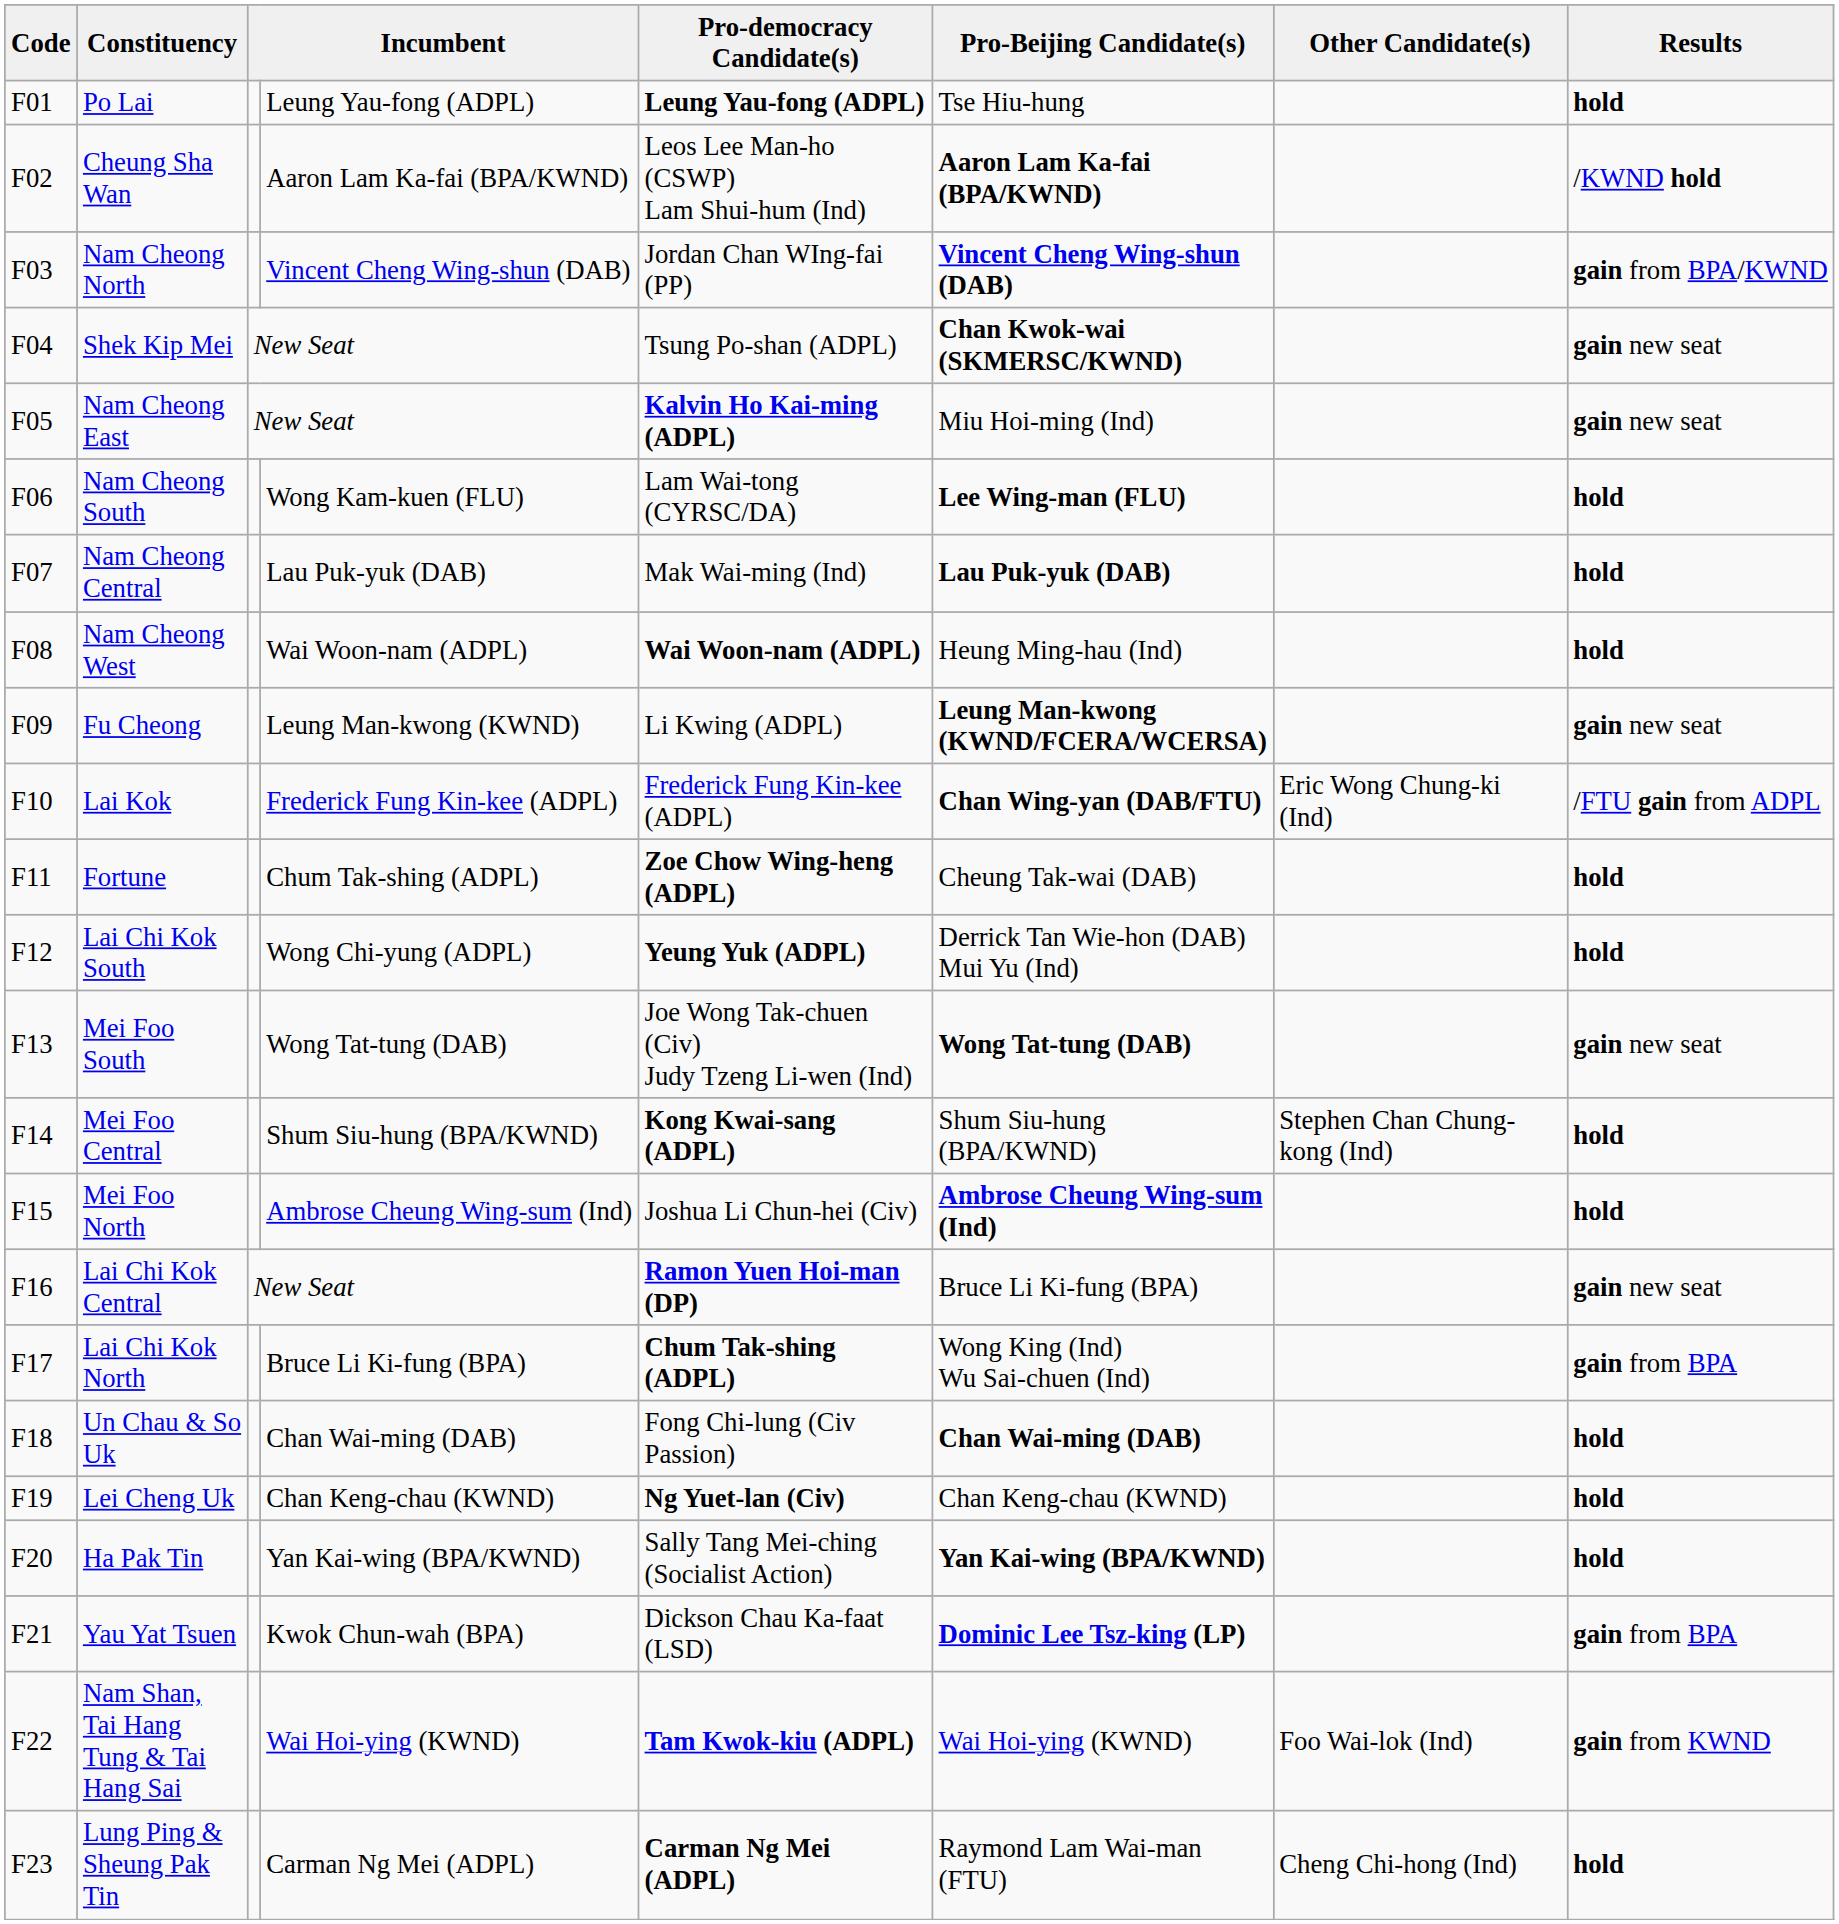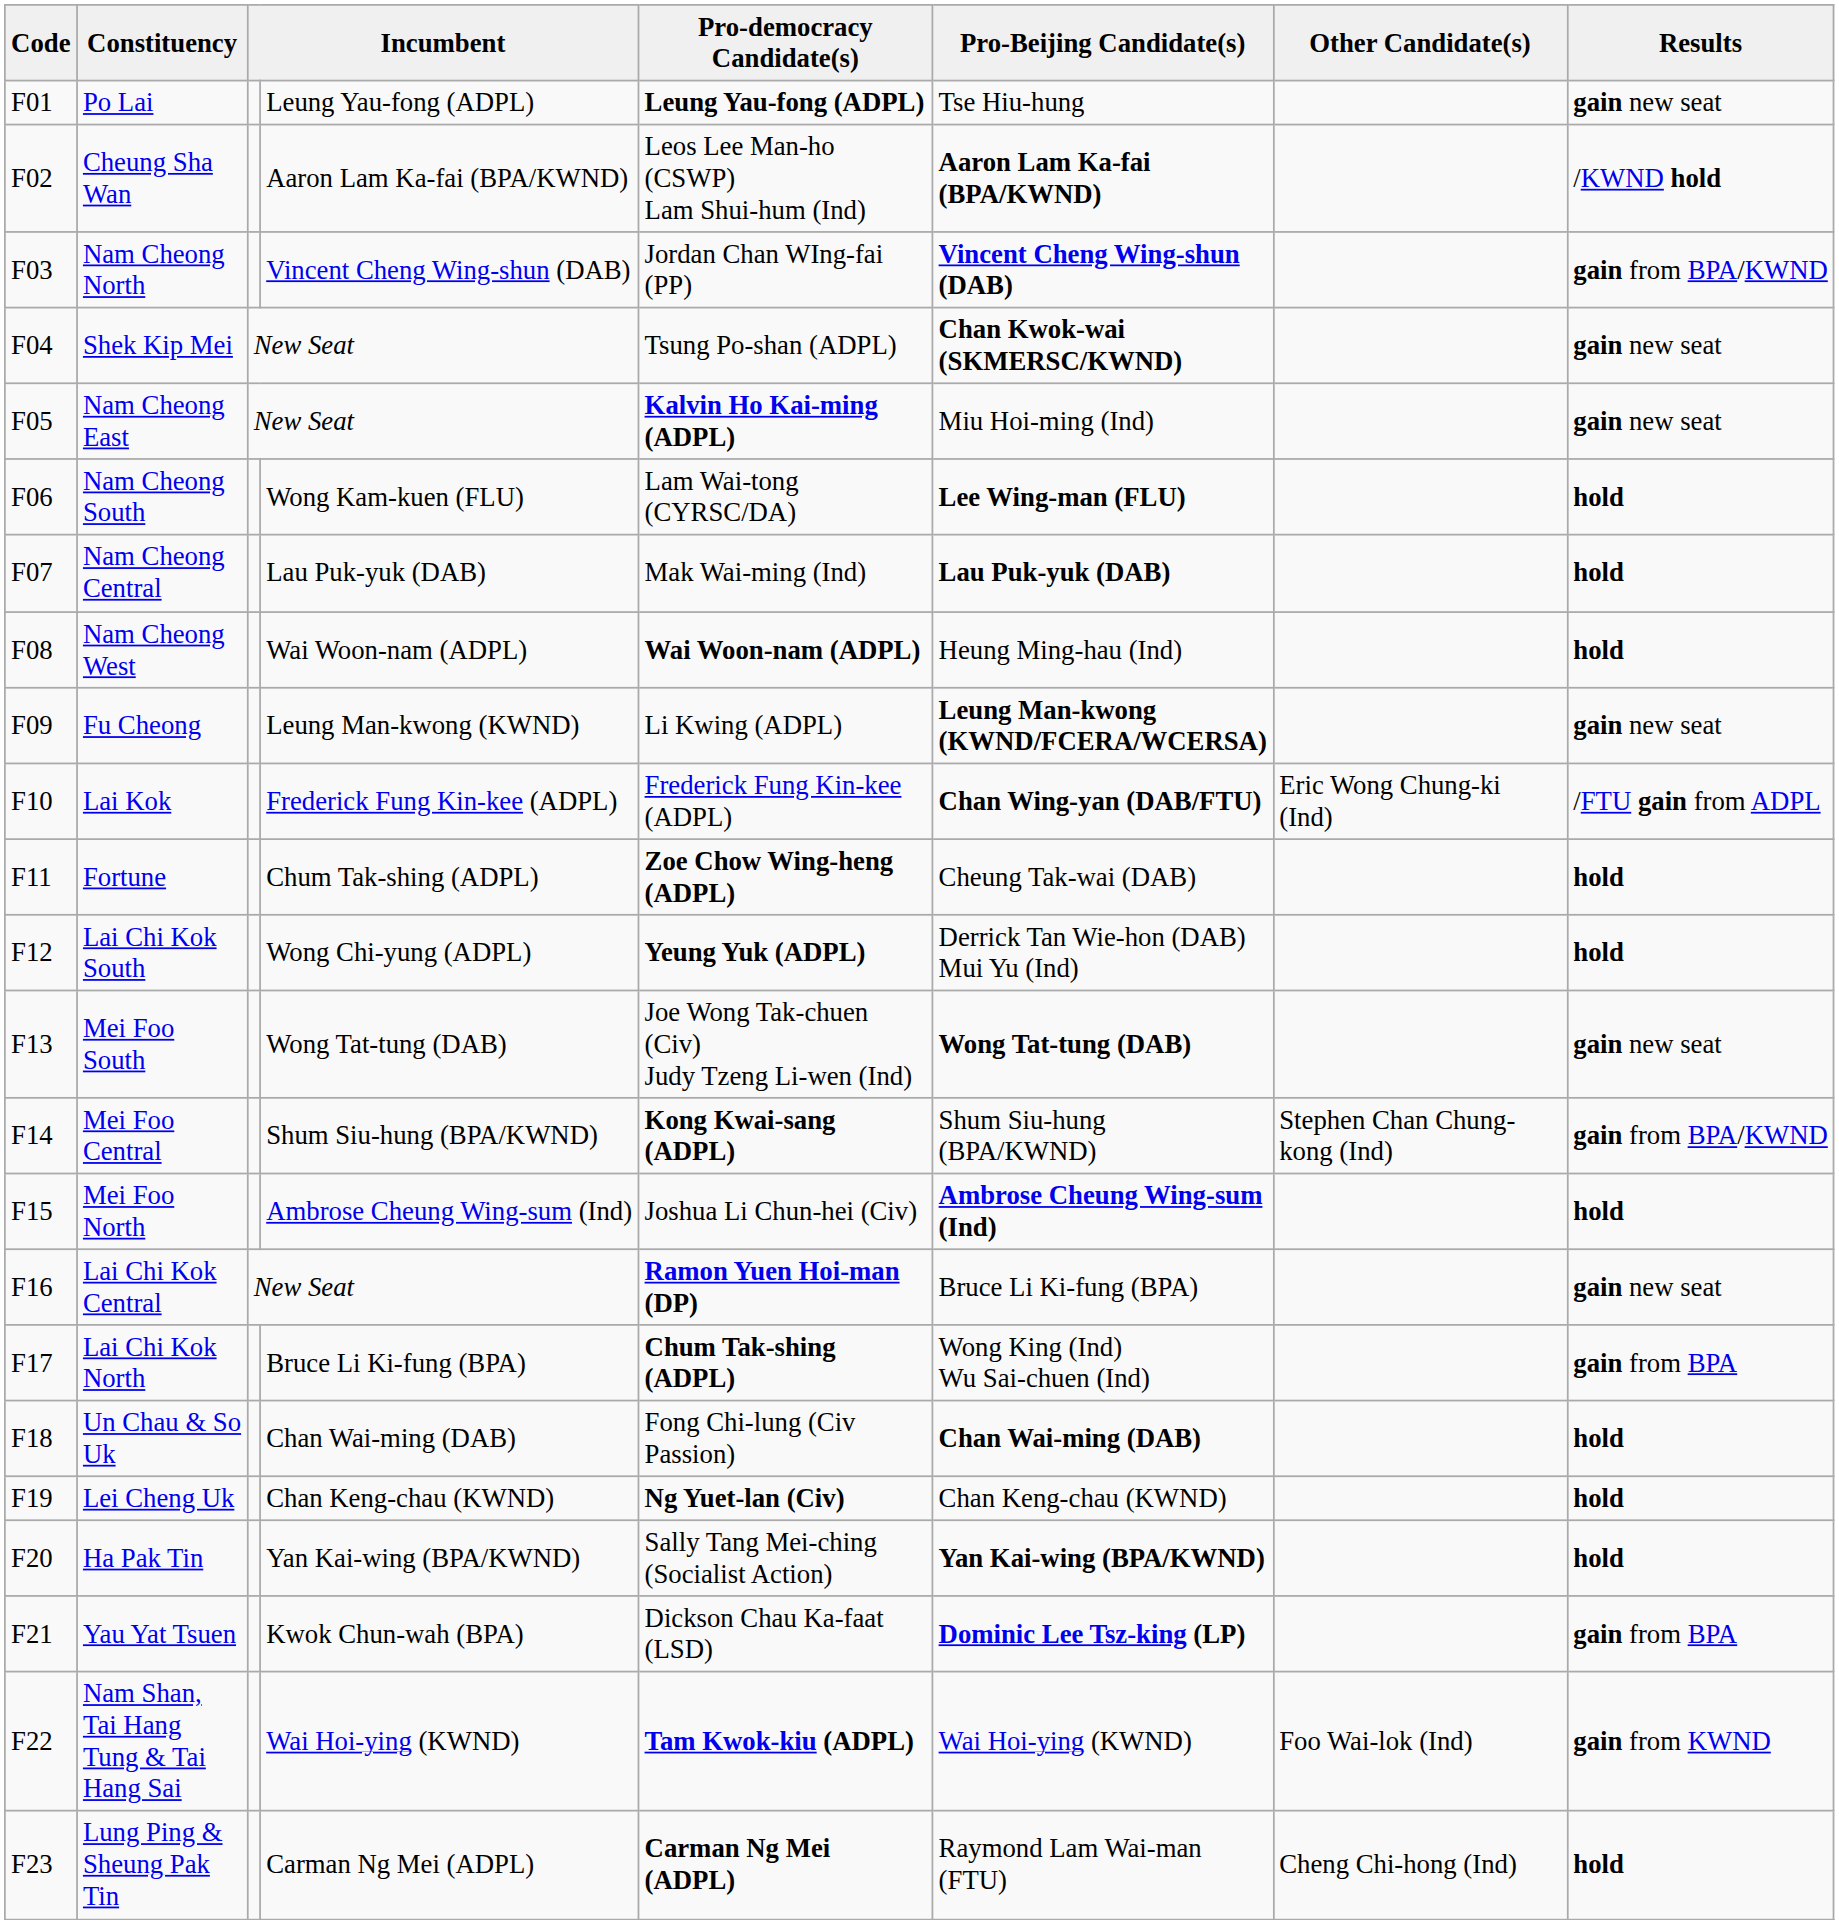Po Lai | column 8: hold -> gain new seat
Mei Foo Central | column 8: hold -> gain from BPA/KWND
